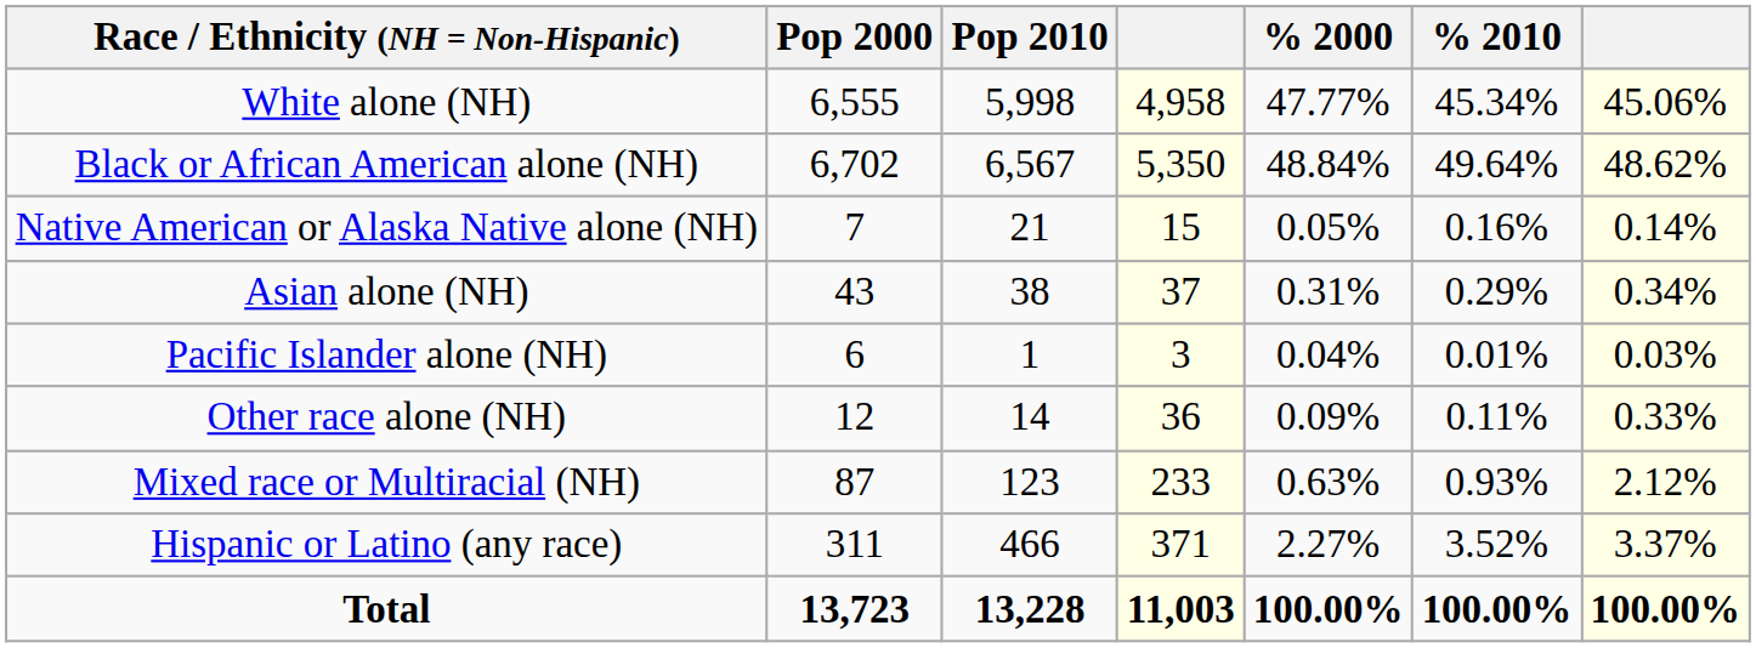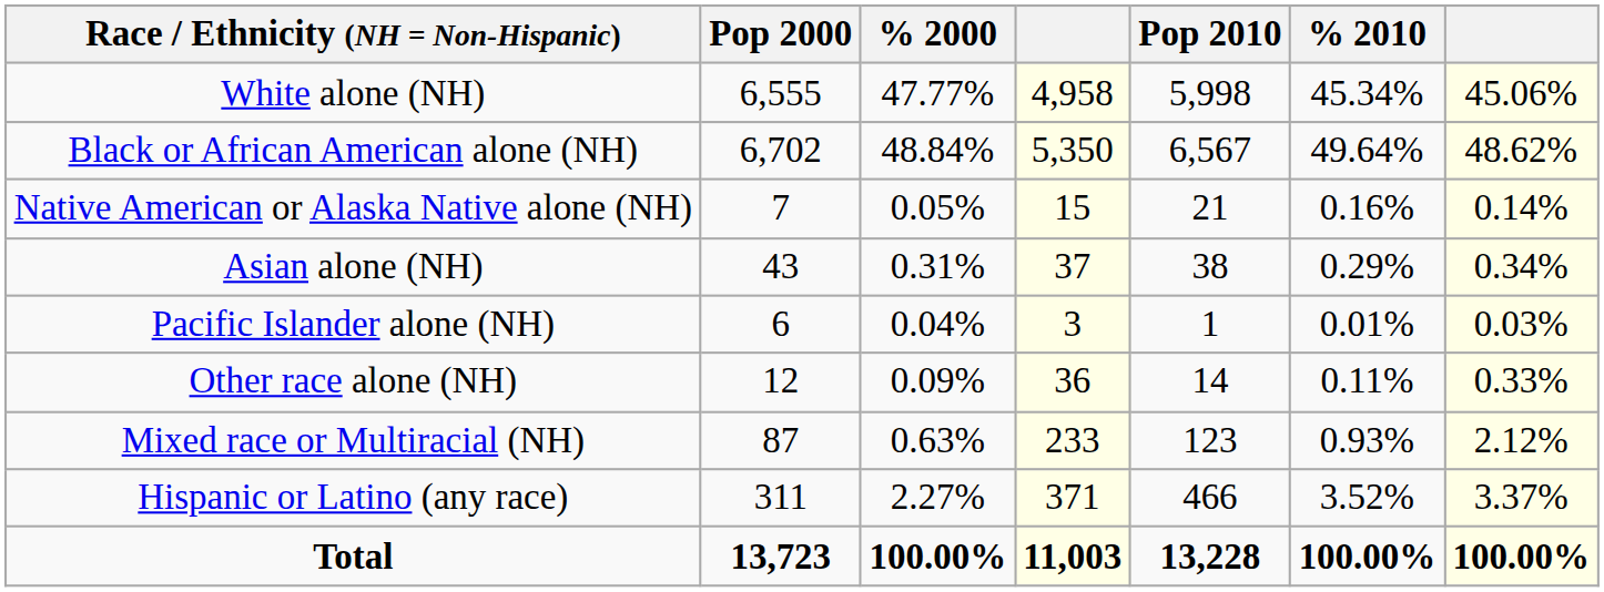columns swapped: Pop 2010 <-> % 2000
